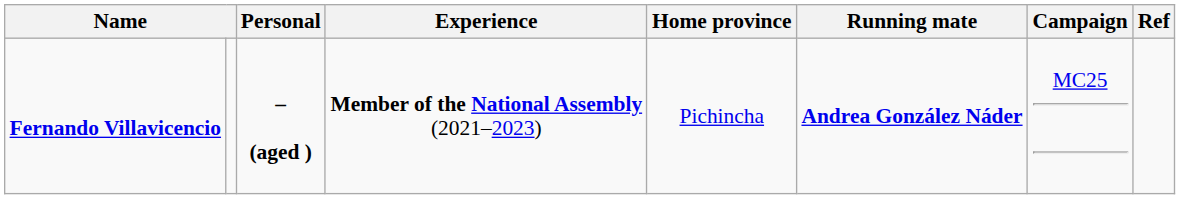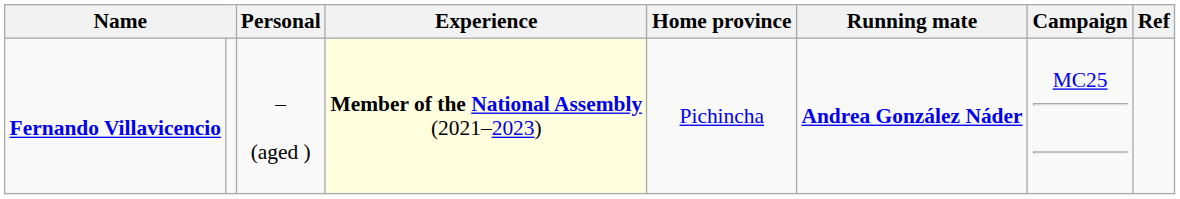Fernando Villavicencio | Personal: bold -> normal
Fernando Villavicencio | Experience: no background -> lightyellow background
